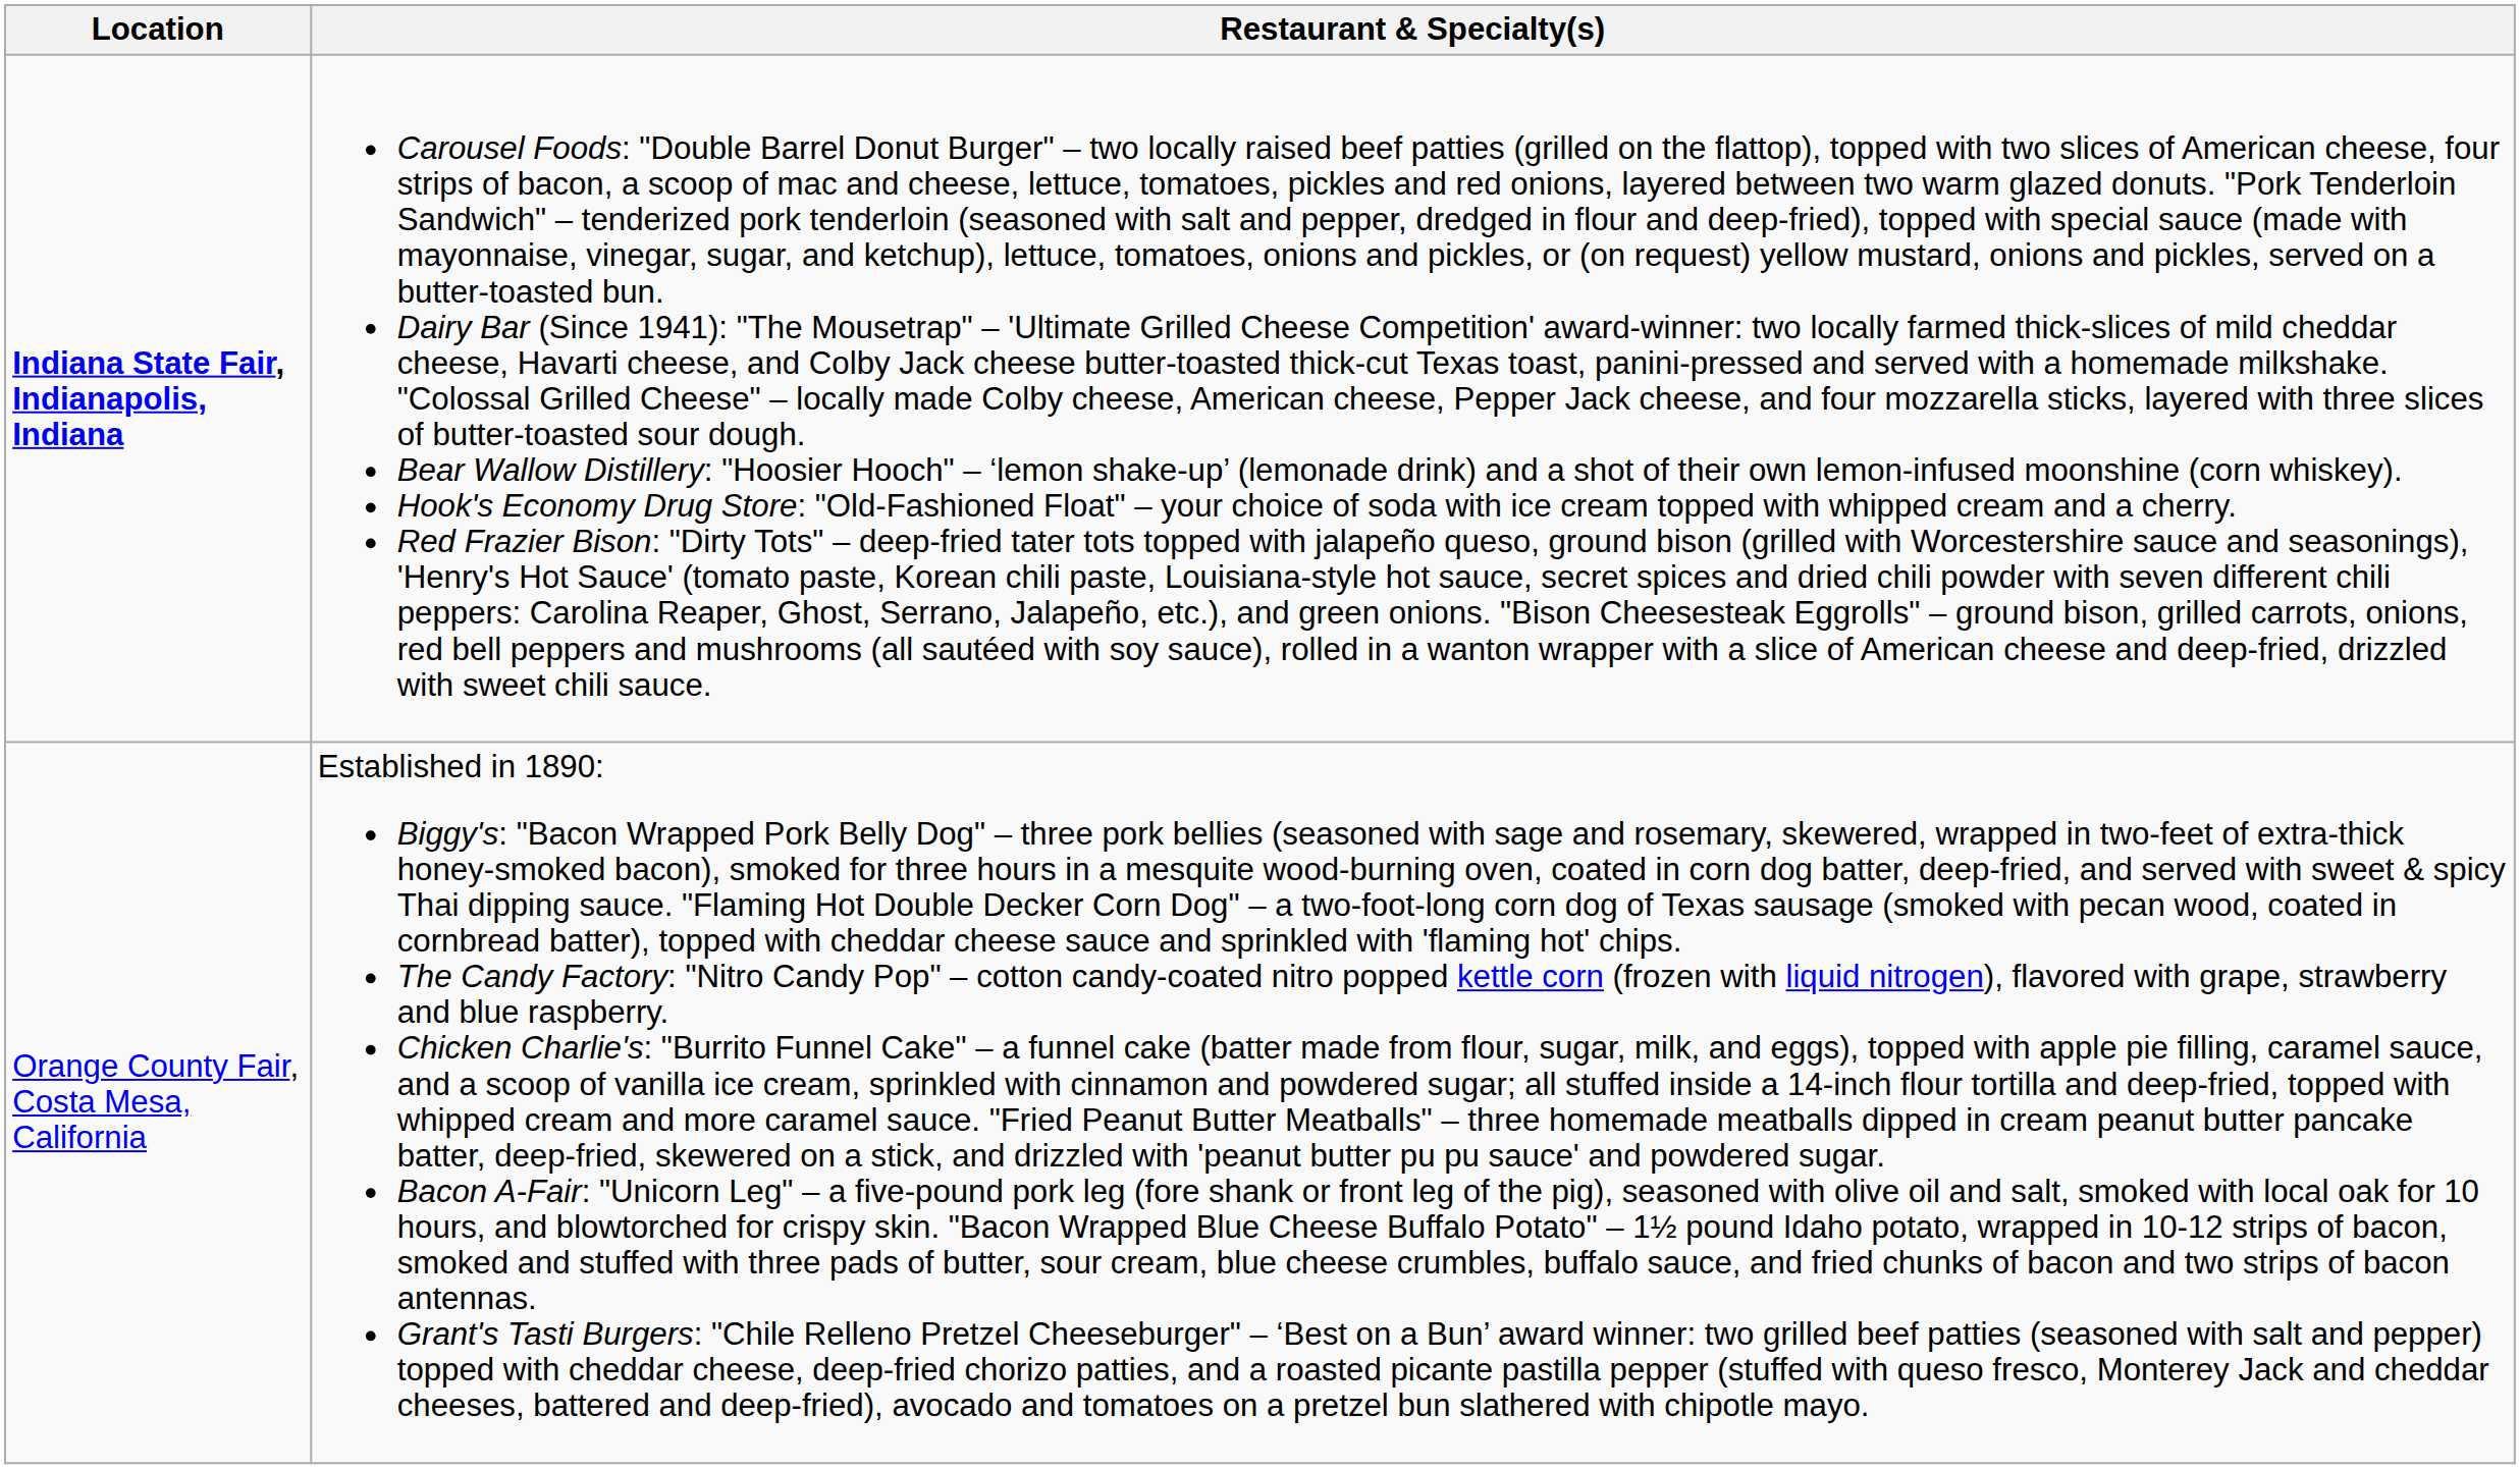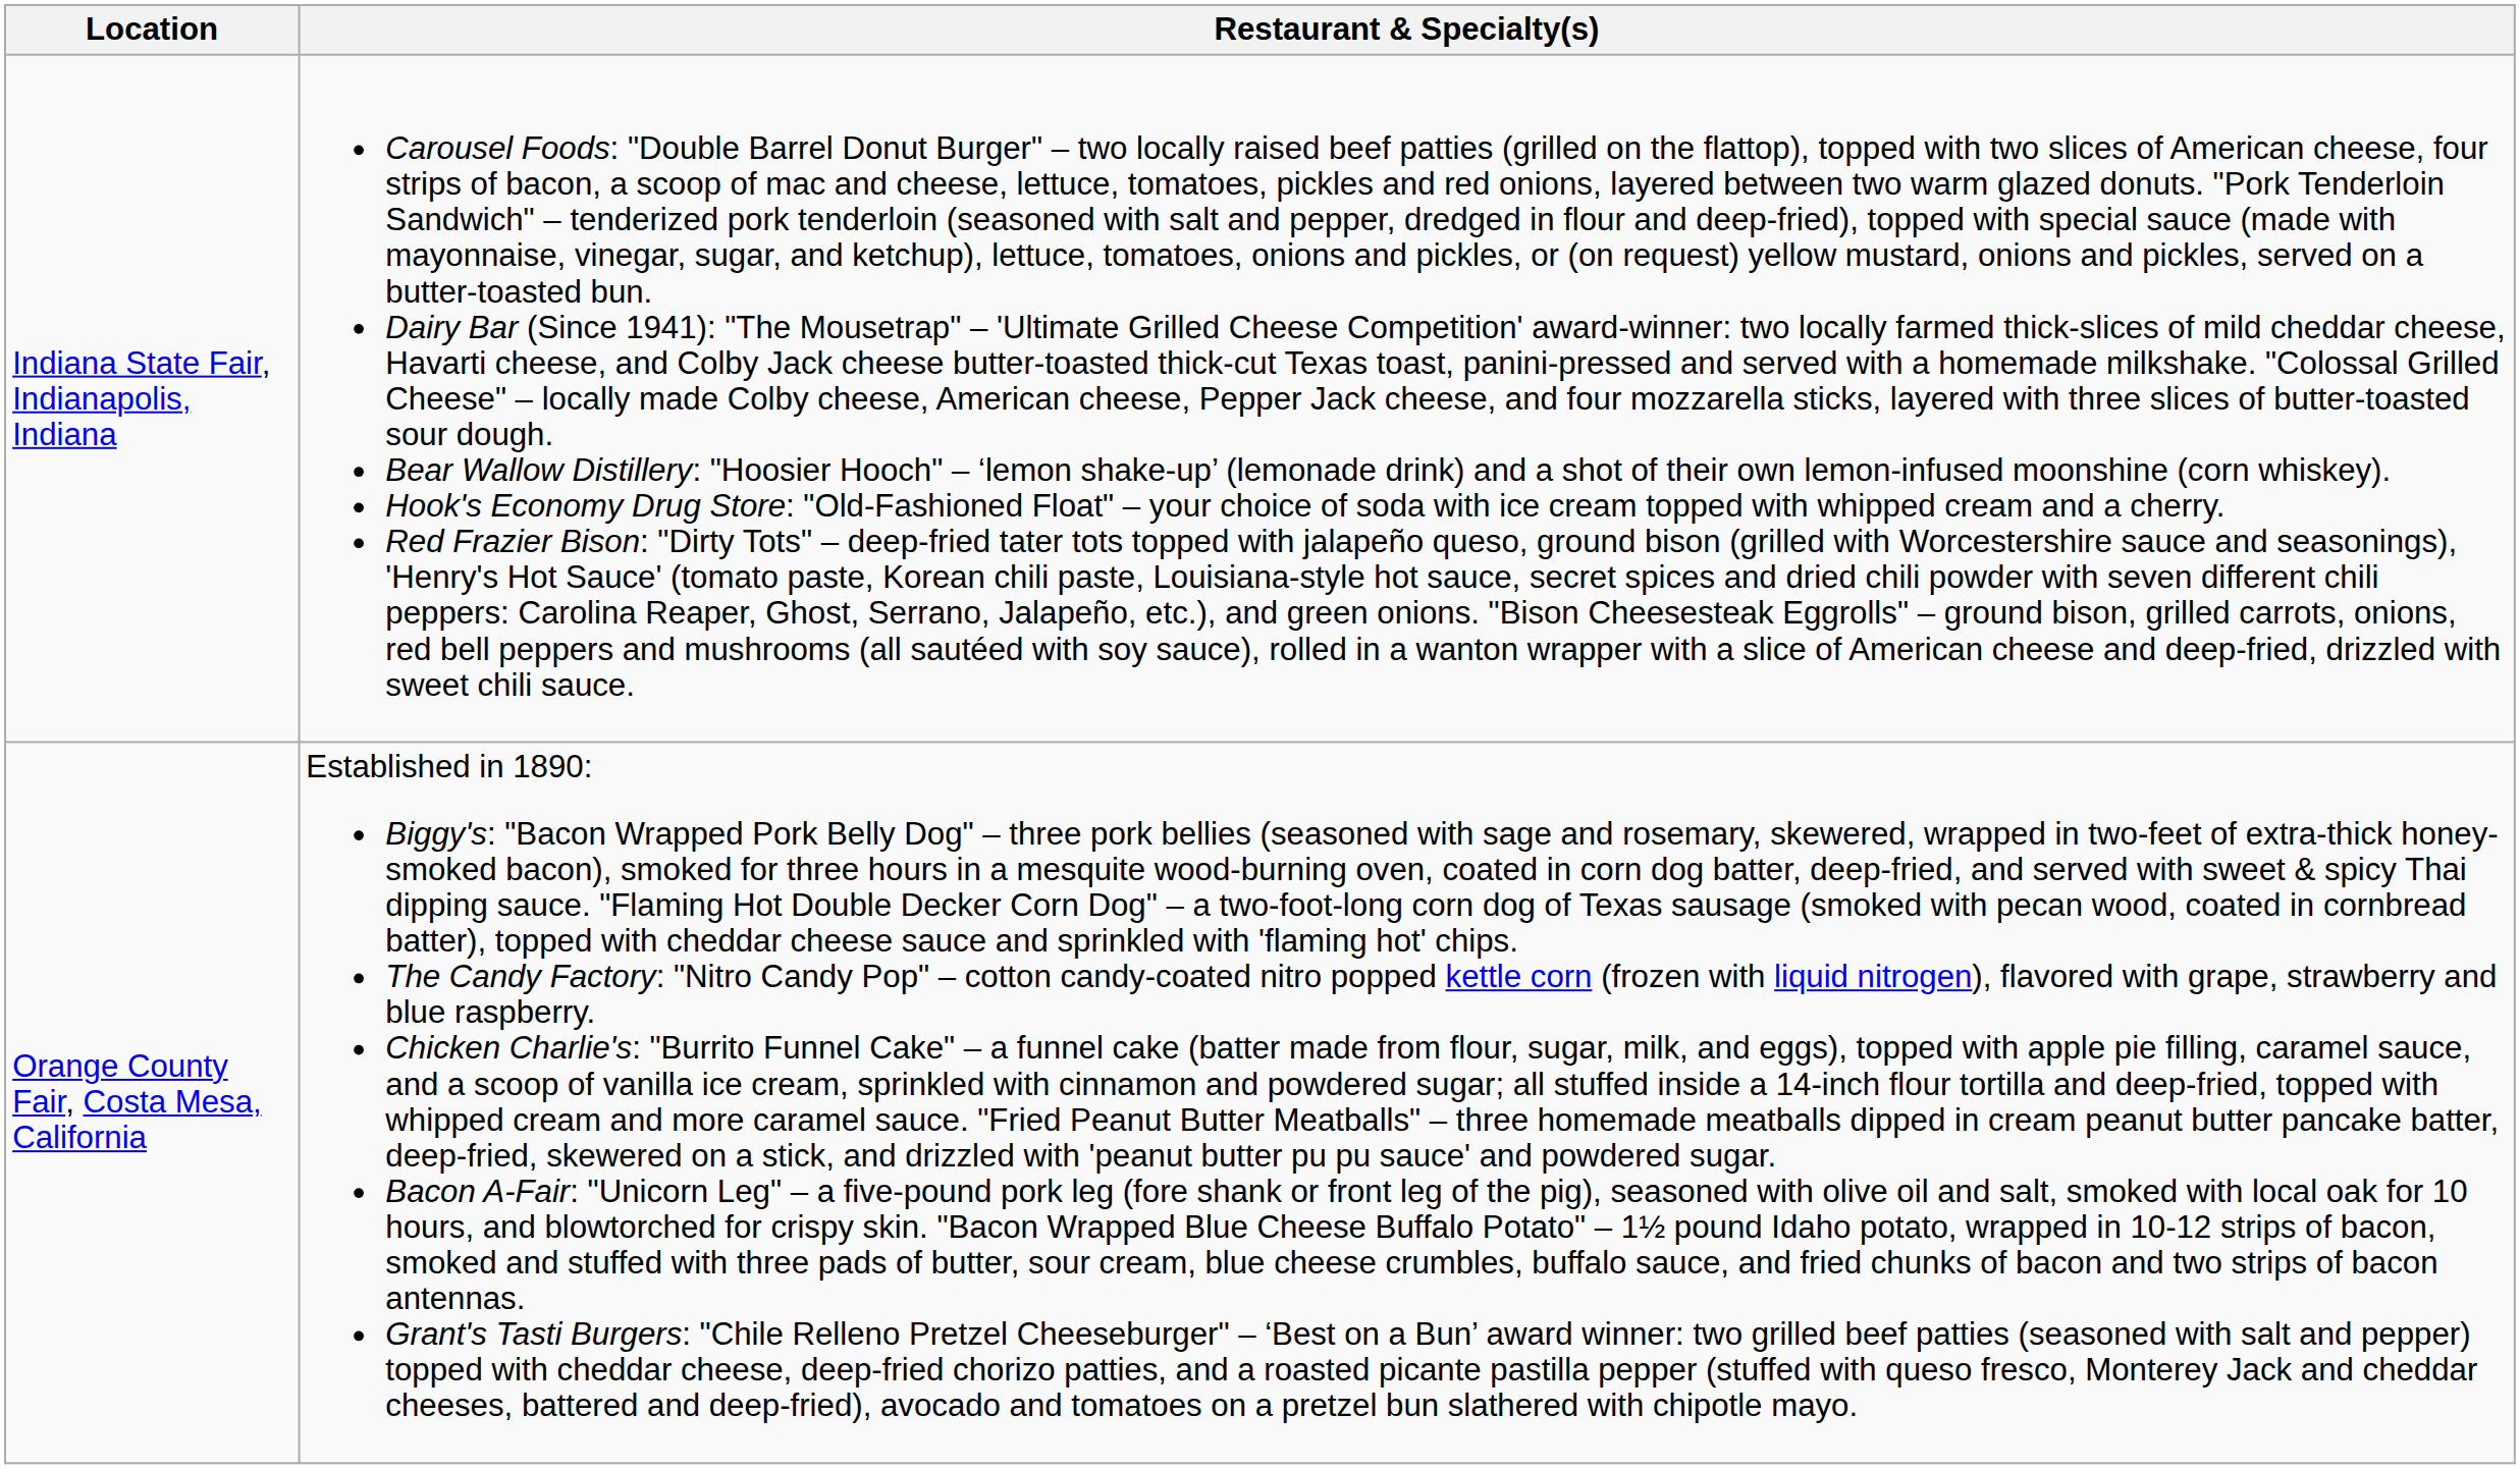row 2 | Location: bold -> normal
